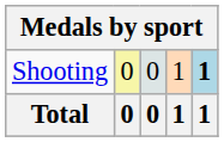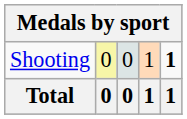Shooting | column 5: lightblue background -> no background
